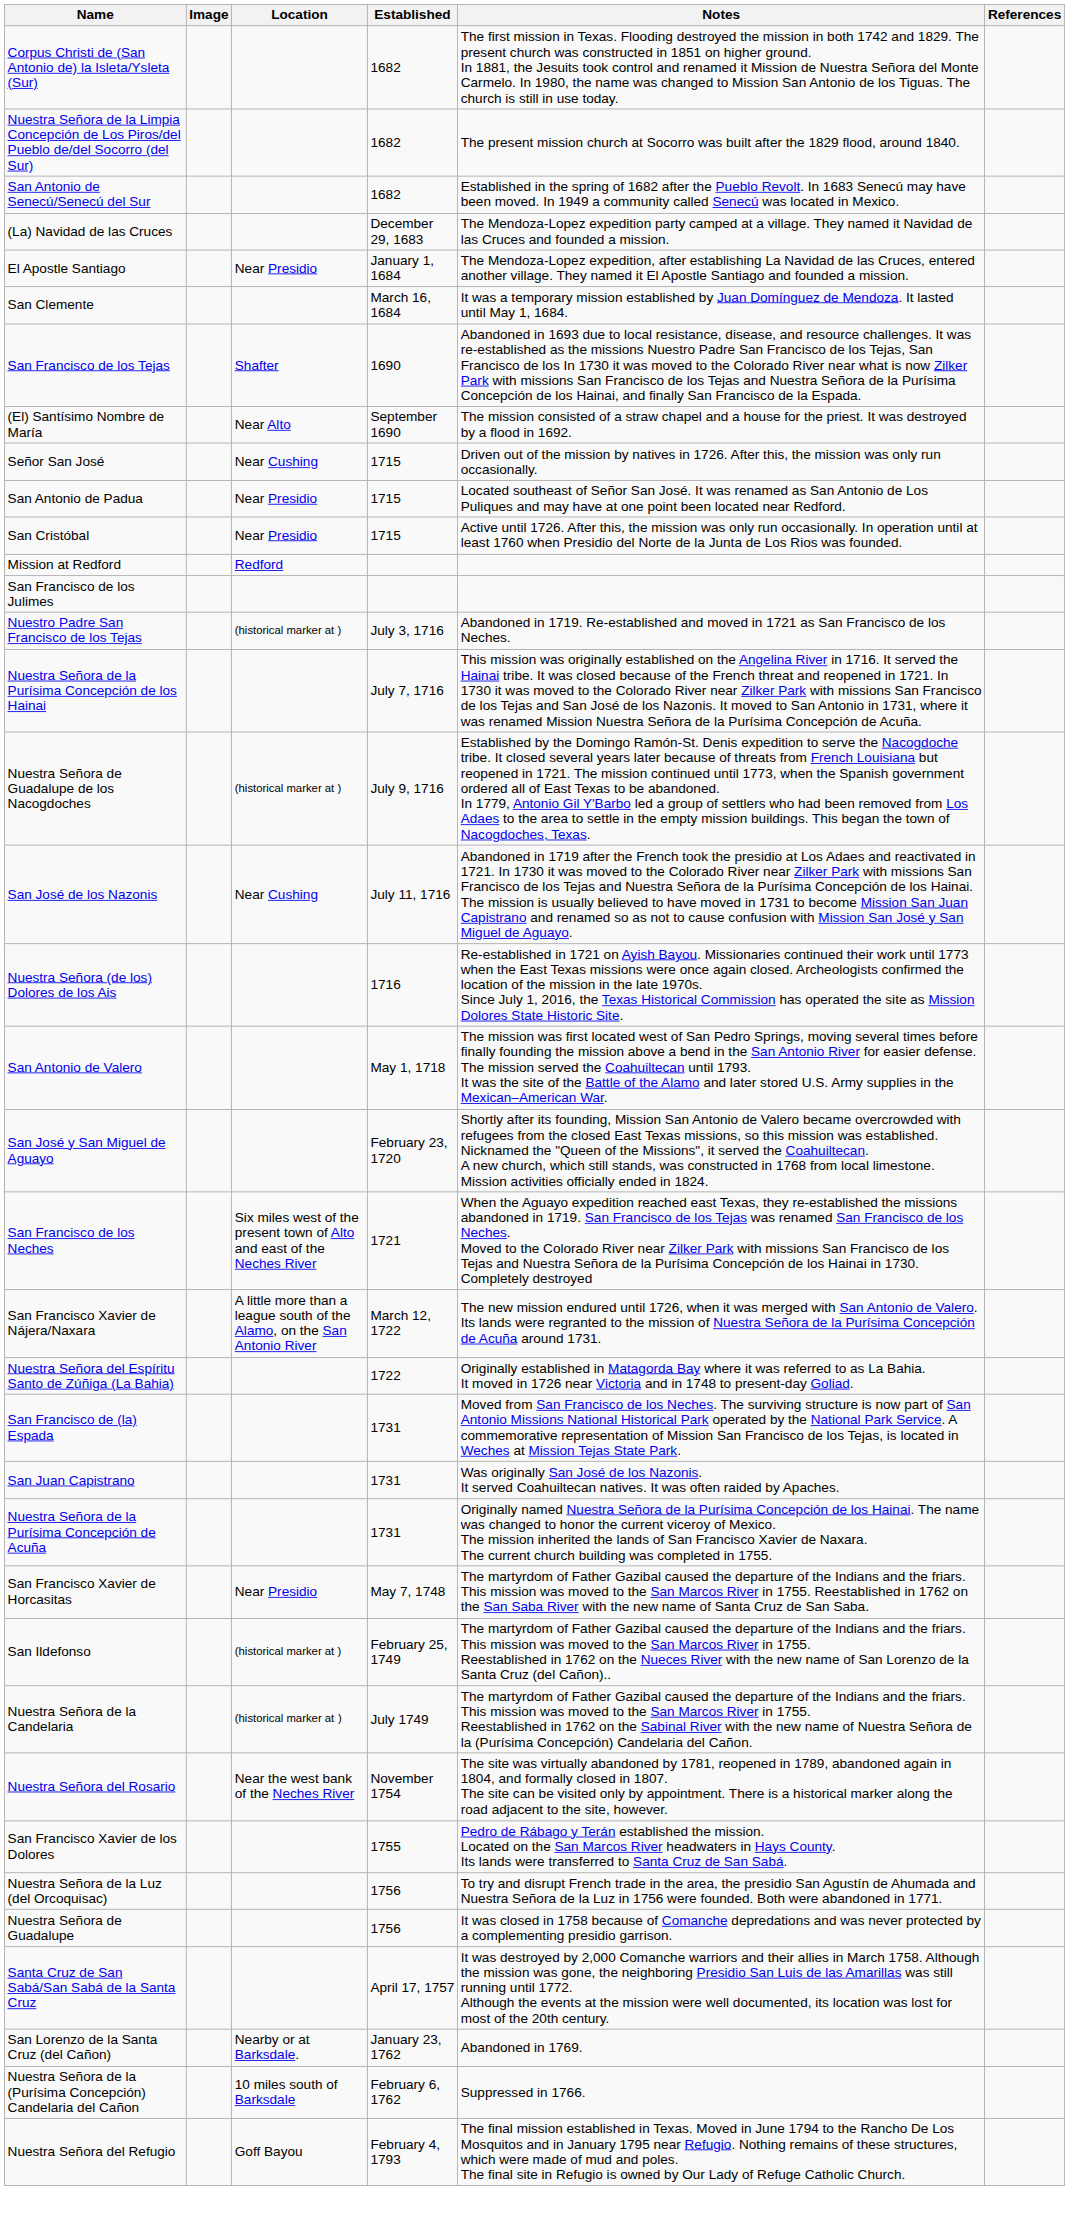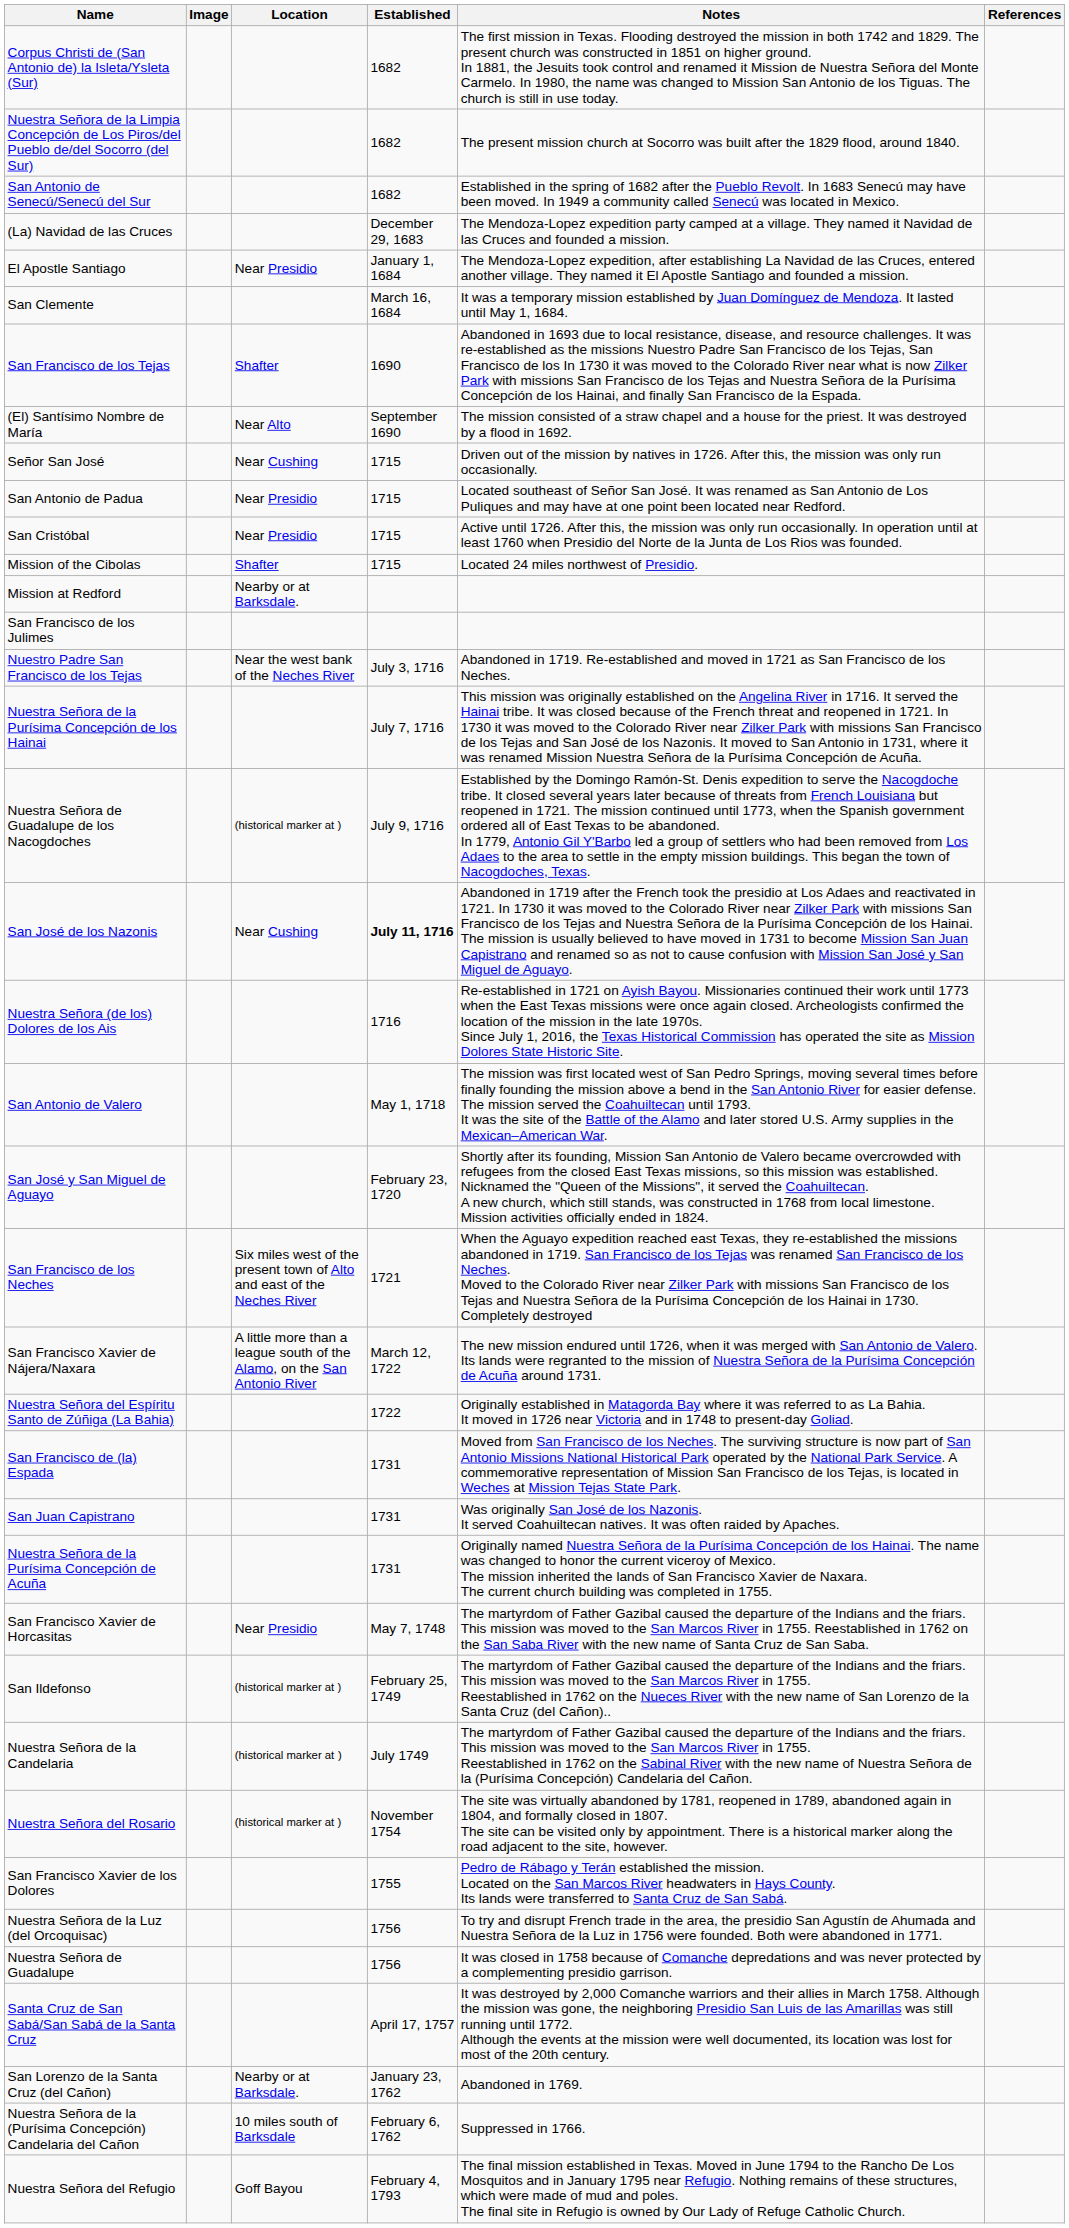+ row: Mission of the Cibolas | Shafter | 1715 | Located 24 miles northwest of Presidio.
Mission at Redford | Location: Redford -> Nearby or at Barksdale.
Nuestro Padre San Francisco de los Tejas | Location: (historical marker at ) -> Near the west bank of the Neches River
San José de los Nazonis | Established: normal -> bold
Nuestra Señora del Rosario | Location: Near the west bank of the Neches River -> (historical marker at )
